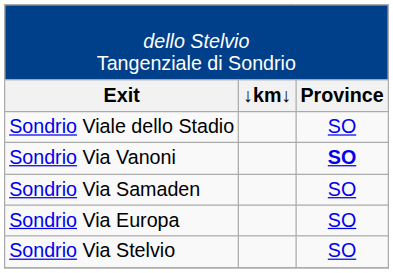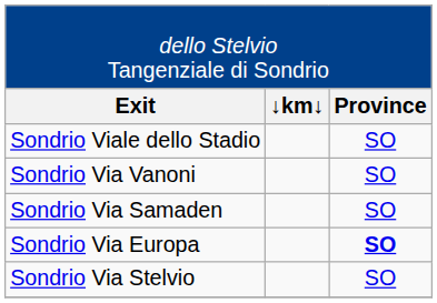Sondrio Via Vanoni | column 3: bold -> normal
Sondrio Via Europa | column 3: normal -> bold
